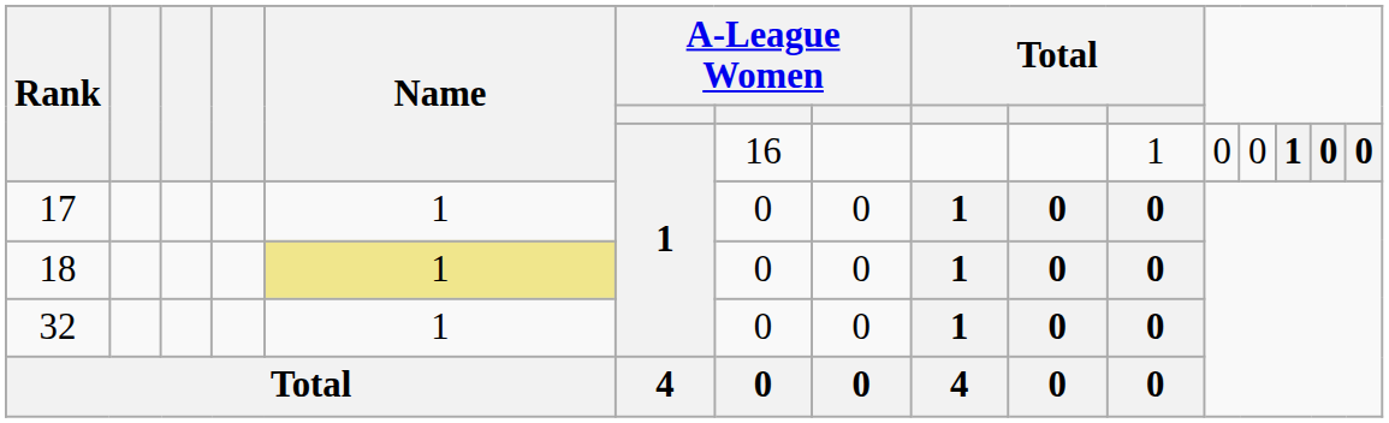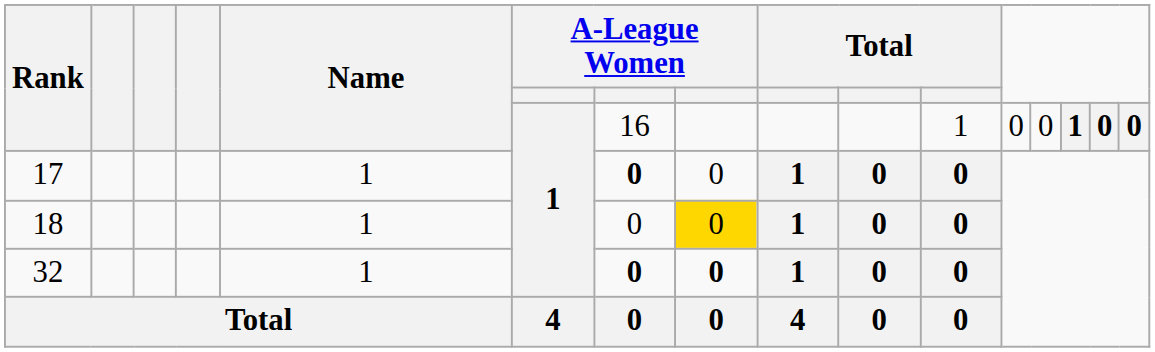17 | column 7: normal -> bold
18 | Name: khaki background -> no background
18 | column 8: no background -> gold background
32 | column 7: normal -> bold
32 | column 8: normal -> bold
